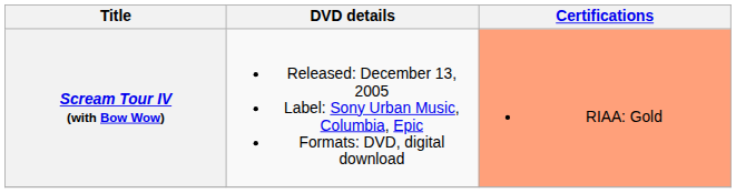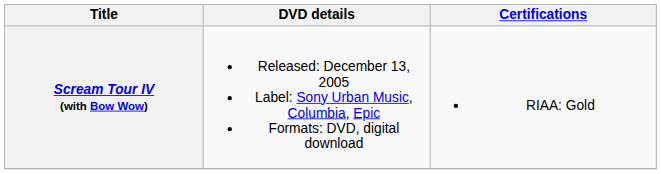Scream Tour IV (with Bow Wow) | Certifications: lightsalmon background -> no background
